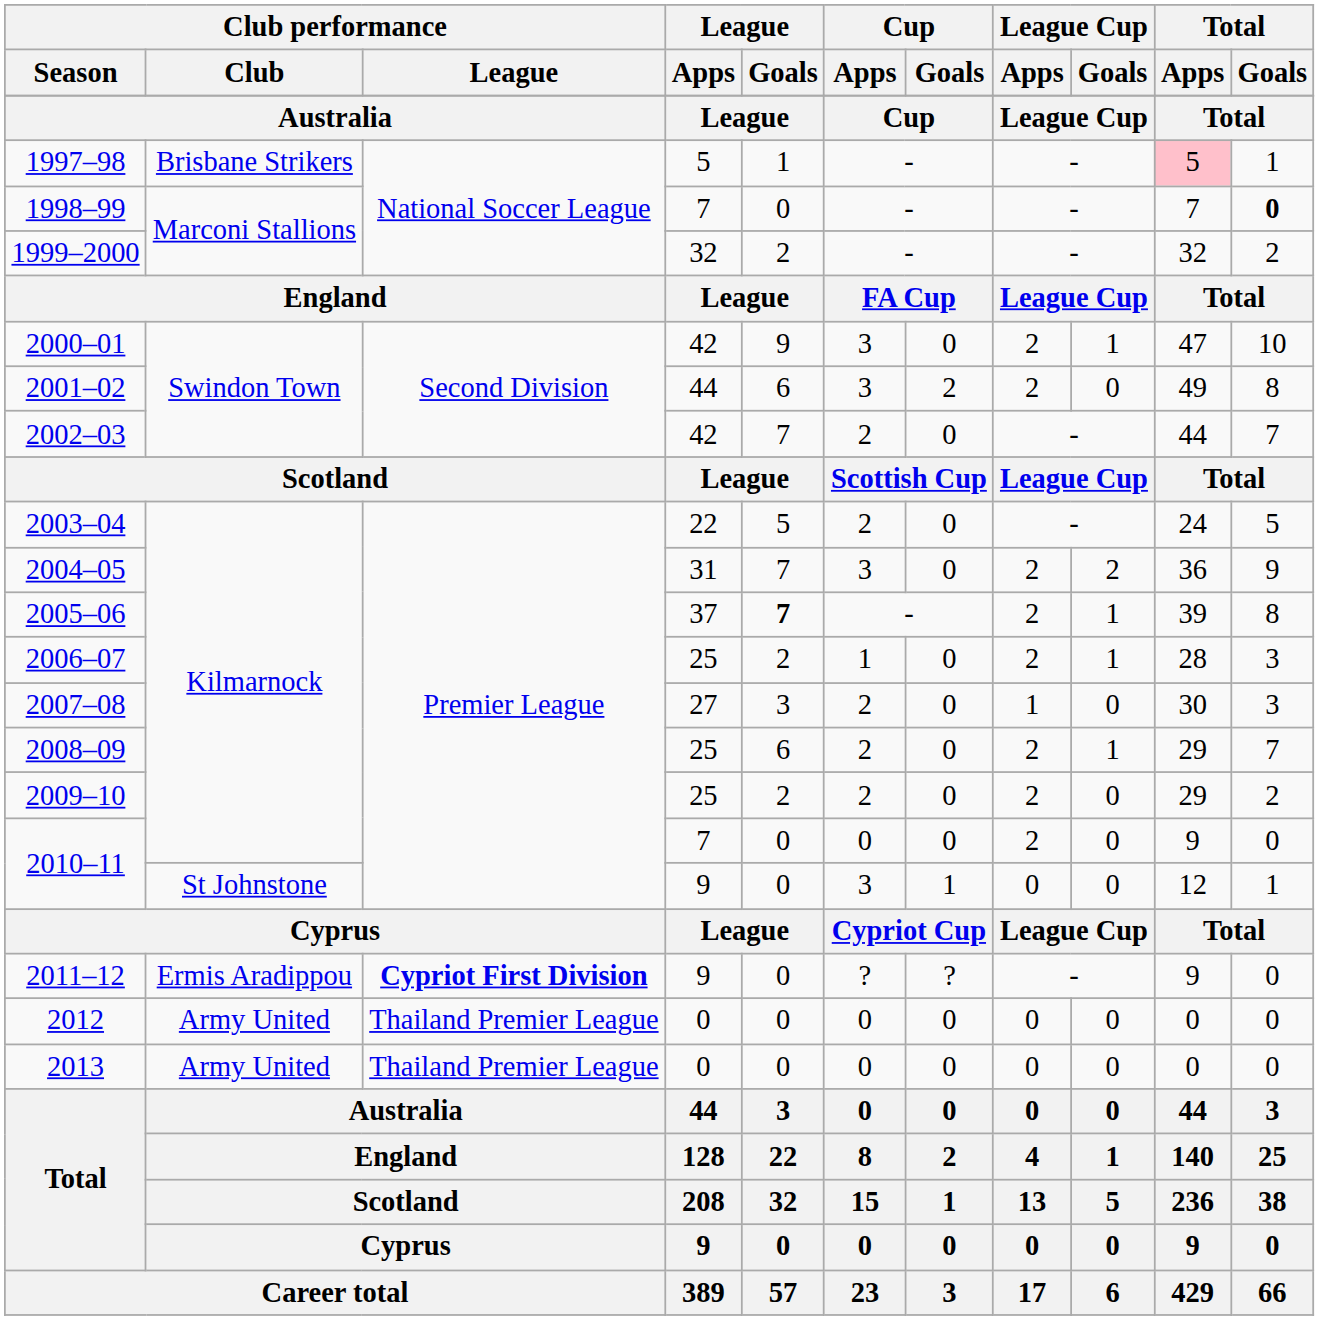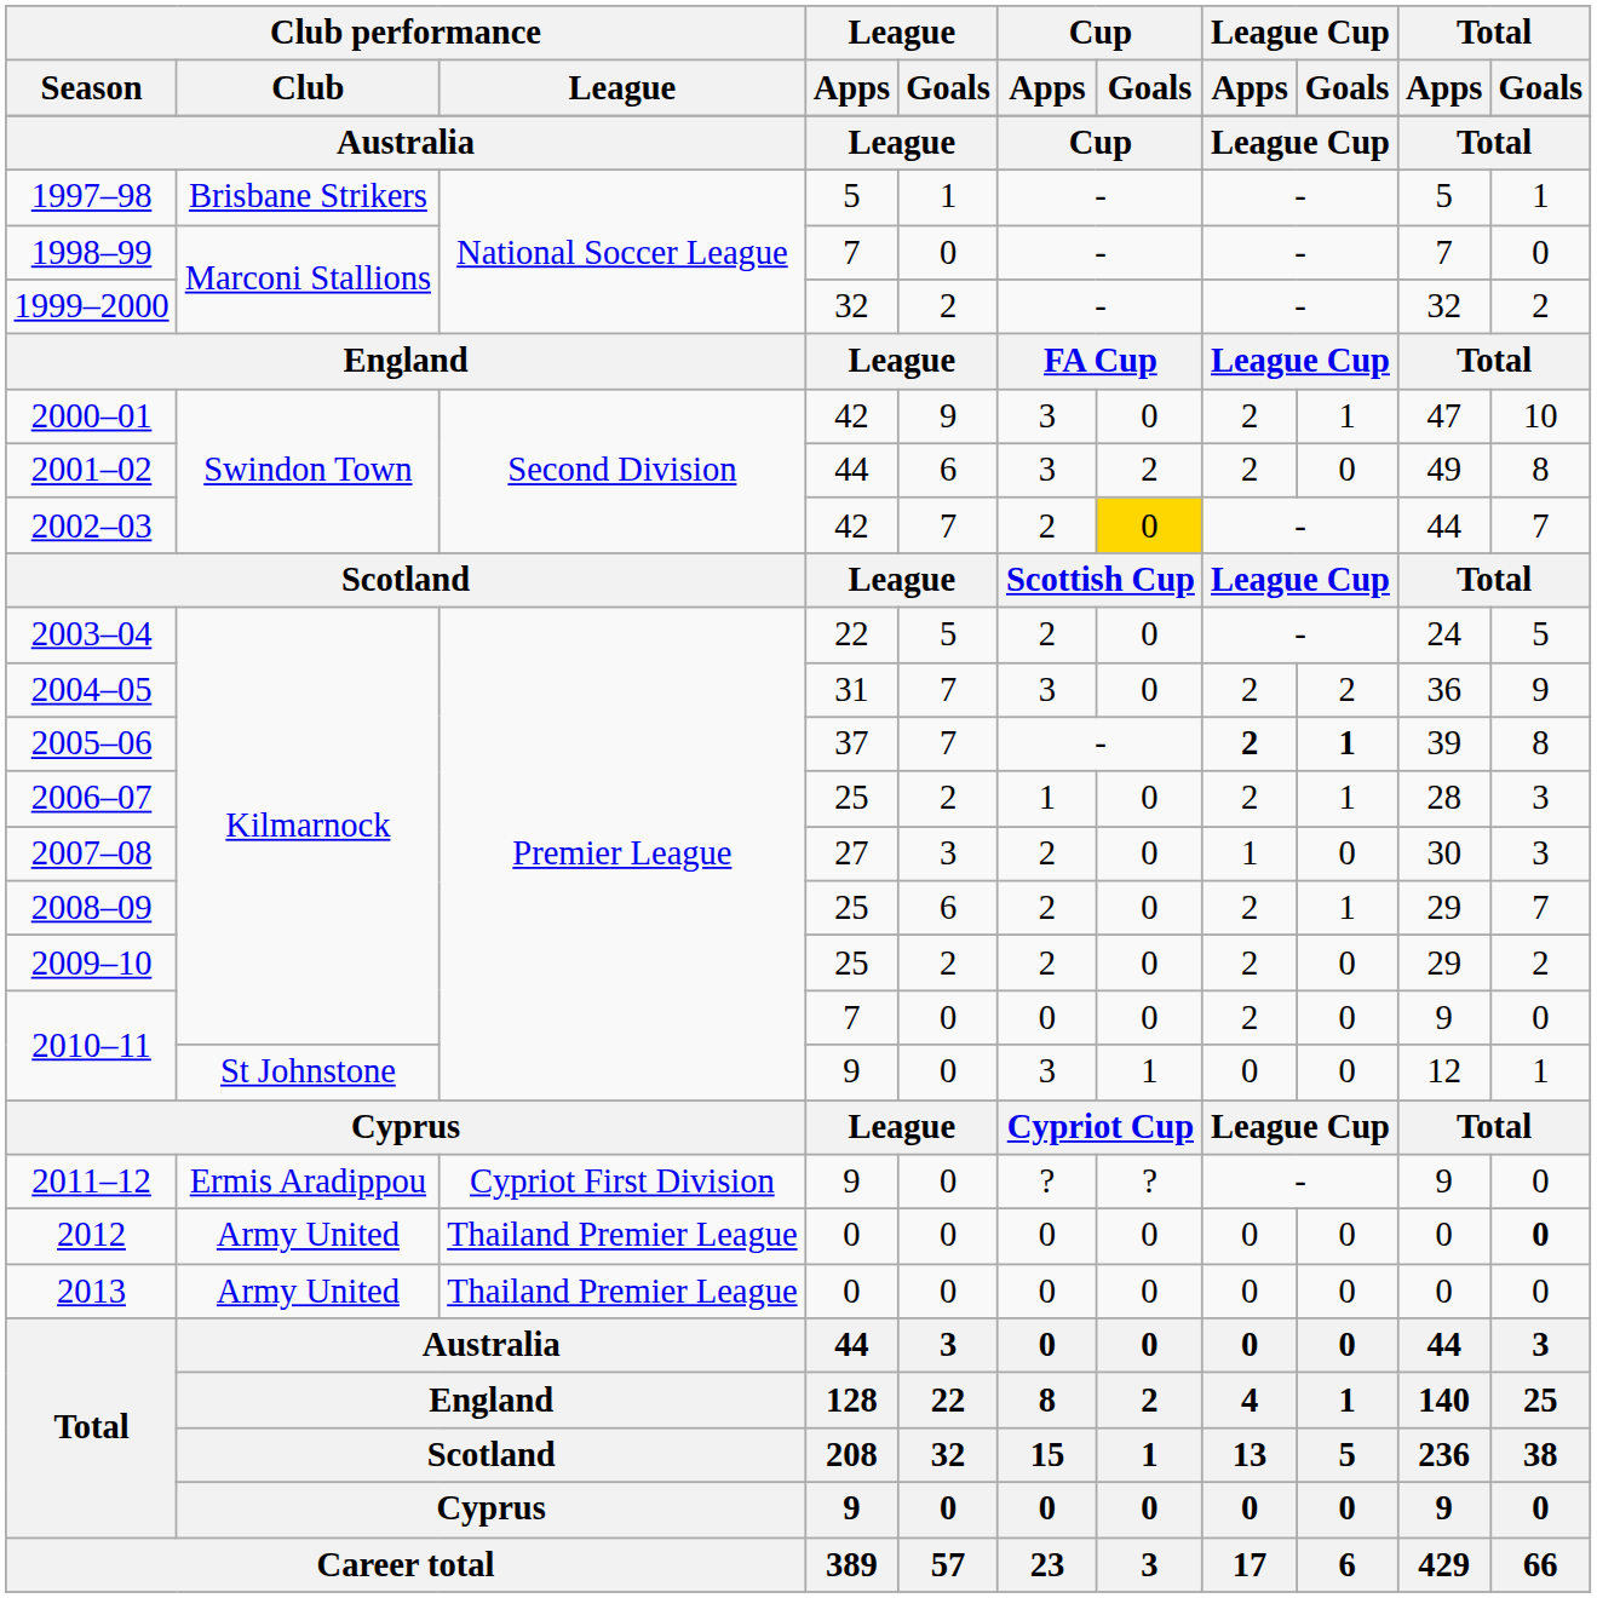1997–98 | Total / Apps: pink background -> no background
1998–99 | Total / Goals: bold -> normal
2002–03 | Cup / Goals: no background -> gold background
2005–06 | League / Goals: bold -> normal
2005–06 | League Cup / Apps: normal -> bold
2005–06 | League Cup / Goals: normal -> bold
2011–12 | Club performance / League: bold -> normal
2012 | Total / Goals: normal -> bold
